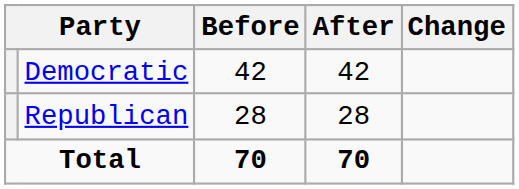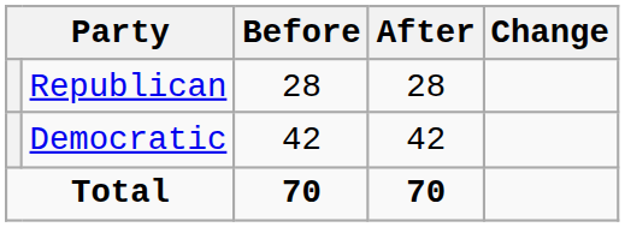rows swapped: Democratic <-> Republican
